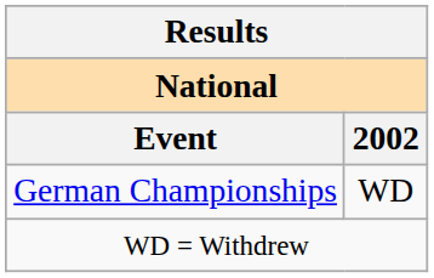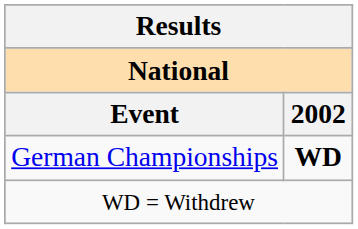German Championships | 2002: normal -> bold
